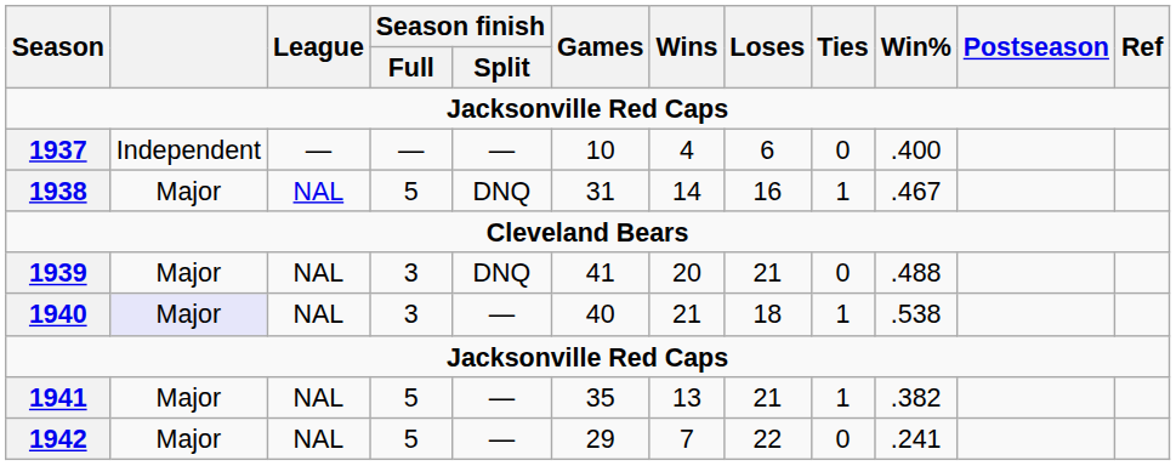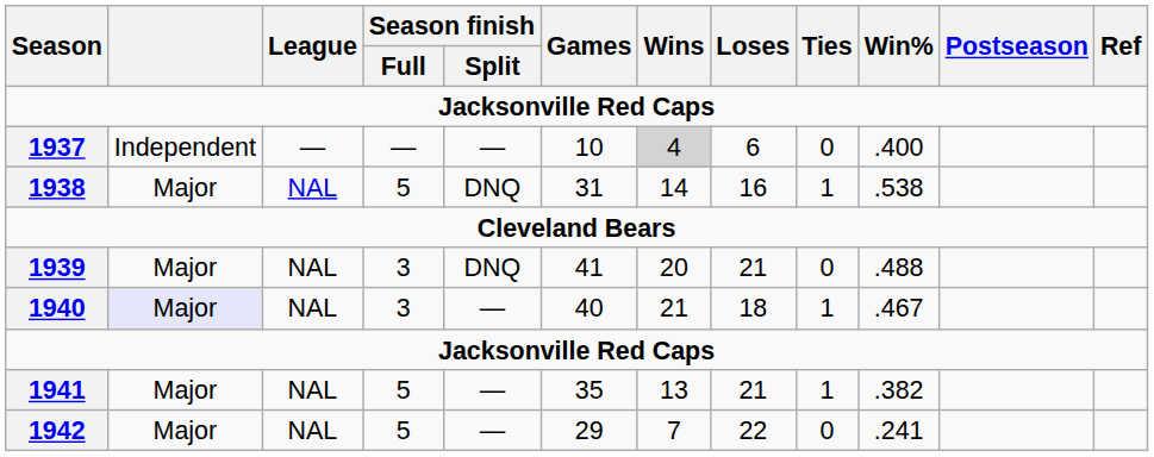1937 | Wins: no background -> lightgrey background
1938 | Win%: .467 -> .538
1940 | Win%: .538 -> .467
